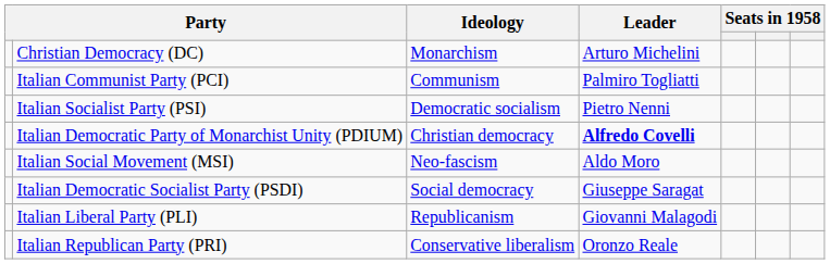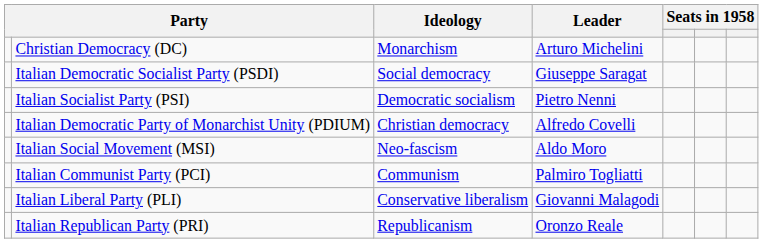rows swapped: Italian Communist Party (PCI) <-> Italian Democratic Socialist Party (PSDI)
Italian Democratic Party of Monarchist Unity (PDIUM) | Leader: bold -> normal
Italian Liberal Party (PLI) | Ideology: Republicanism -> Conservative liberalism
Italian Republican Party (PRI) | Ideology: Conservative liberalism -> Republicanism
